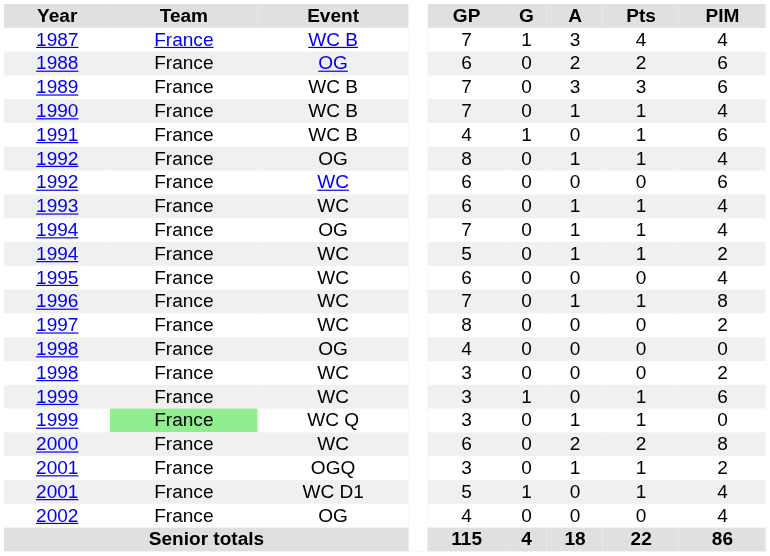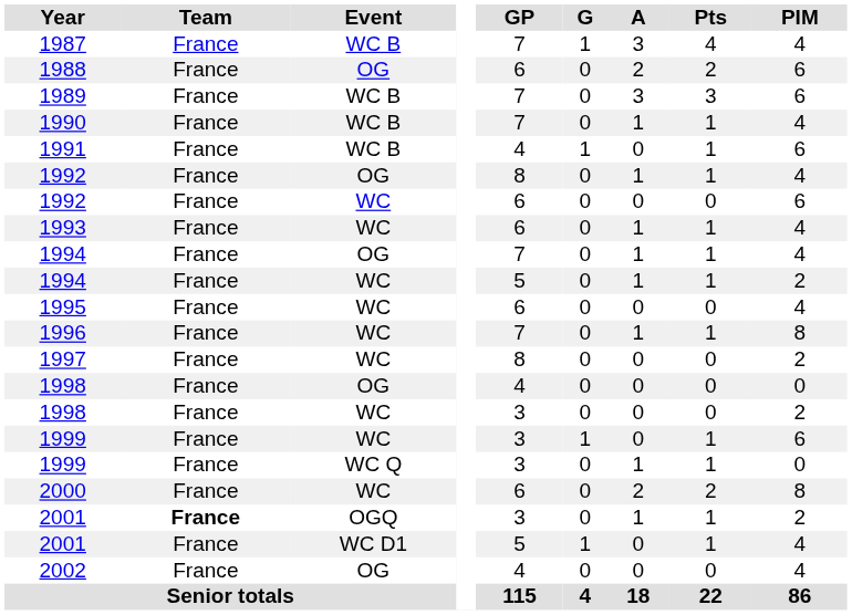1999 / WC Q | Team: lightgreen background -> no background
2001 / OGQ | Team: normal -> bold
